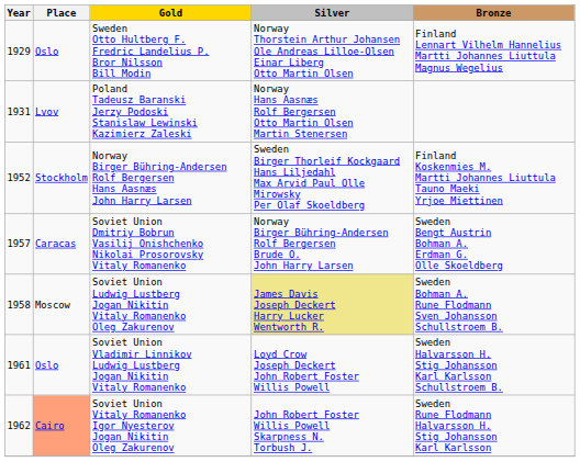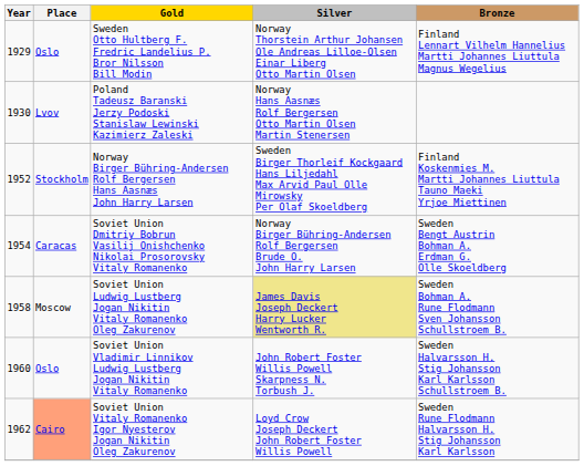row 3 | Year: 1931 -> 1930
row 5 | Year: 1957 -> 1954
row 7 | Year: 1961 -> 1960
row 7 | Silver: Loyd Crow Joseph Deckert John Robert Foster Willis Powell -> John Robert Foster Willis Powell Skarpness N. Torbush J.
row 8 | Silver: John Robert Foster Willis Powell Skarpness N. Torbush J. -> Loyd Crow Joseph Deckert John Robert Foster Willis Powell
